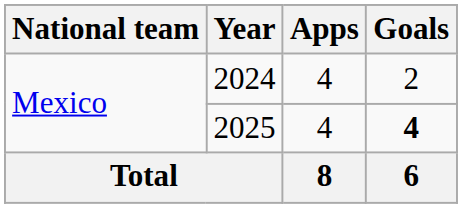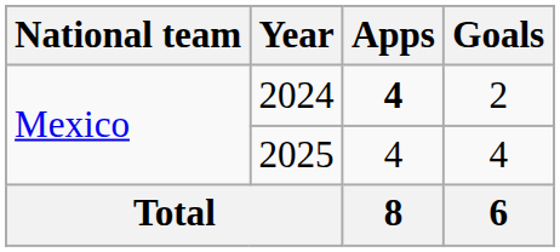2024 | Apps: normal -> bold
2025 | Goals: bold -> normal
